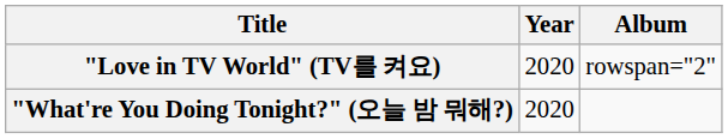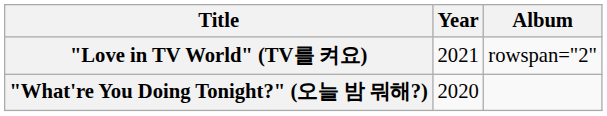"Love in TV World" (TV를 켜요) | Year: 2020 -> 2021
